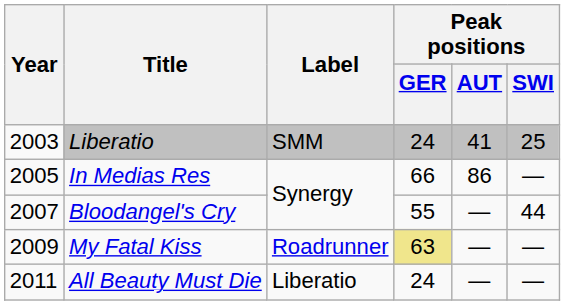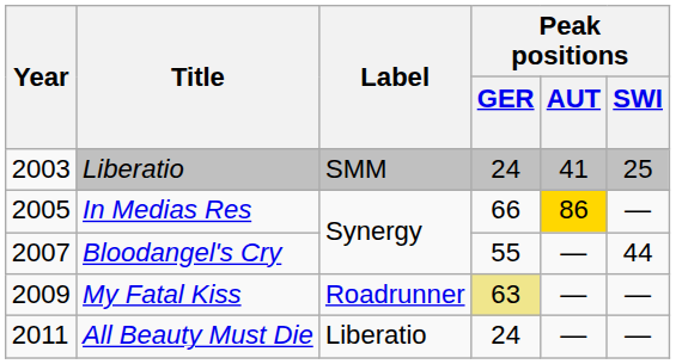In Medias Res | Peak positions / AUT: no background -> gold background
